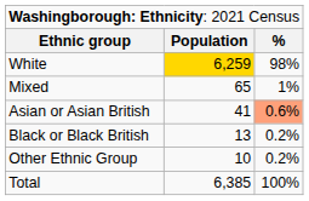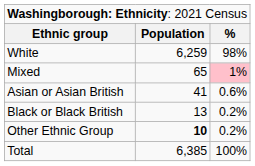White | column 2: gold background -> no background
Mixed | column 3: no background -> pink background
Asian or Asian British | column 3: lightsalmon background -> no background
Other Ethnic Group | column 2: normal -> bold
